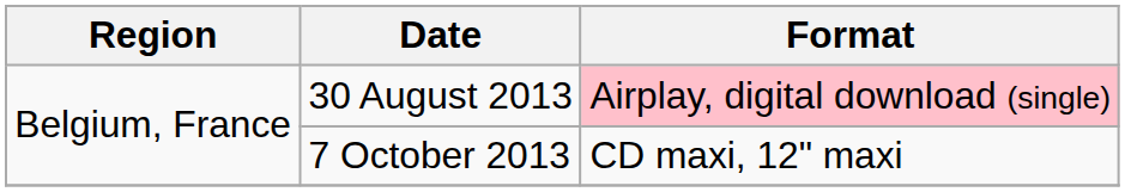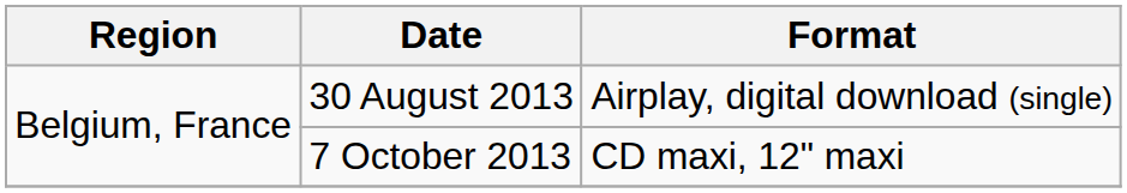30 August 2013 | Format: pink background -> no background
